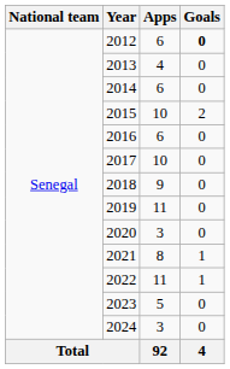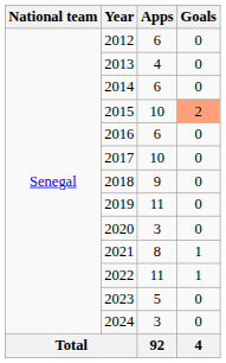2012 | Goals: bold -> normal
2015 | Goals: no background -> lightsalmon background
